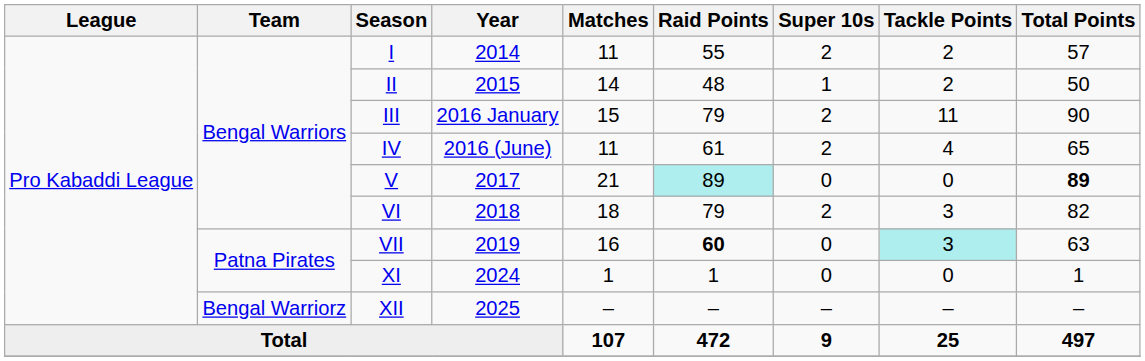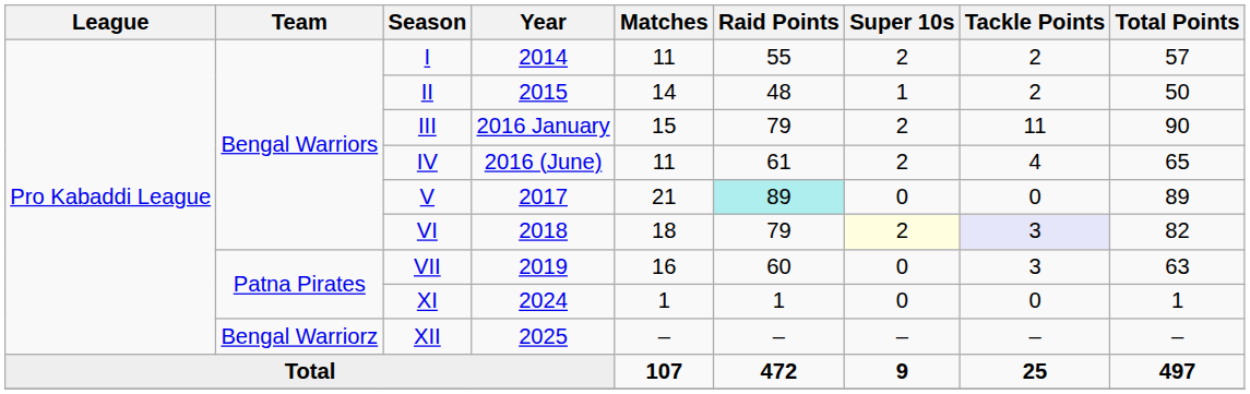V | Total Points: bold -> normal
VI | Super 10s: no background -> lightyellow background
VI | Tackle Points: no background -> lavender background
VII | Raid Points: bold -> normal
VII | Tackle Points: paleturquoise background -> no background
